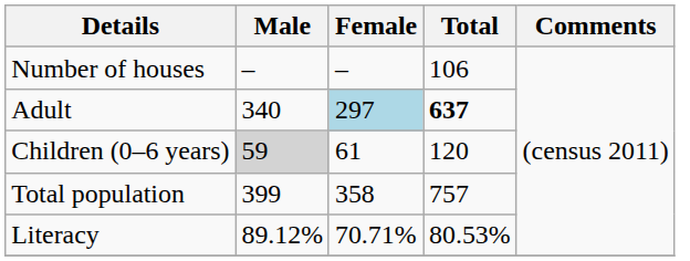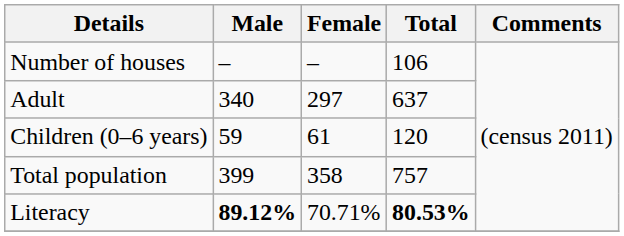Adult | Female: lightblue background -> no background
Adult | Total: bold -> normal
Children (0–6 years) | Male: lightgrey background -> no background
Literacy | Male: normal -> bold
Literacy | Total: normal -> bold
